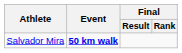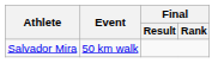Salvador Mira | Event: bold -> normal
